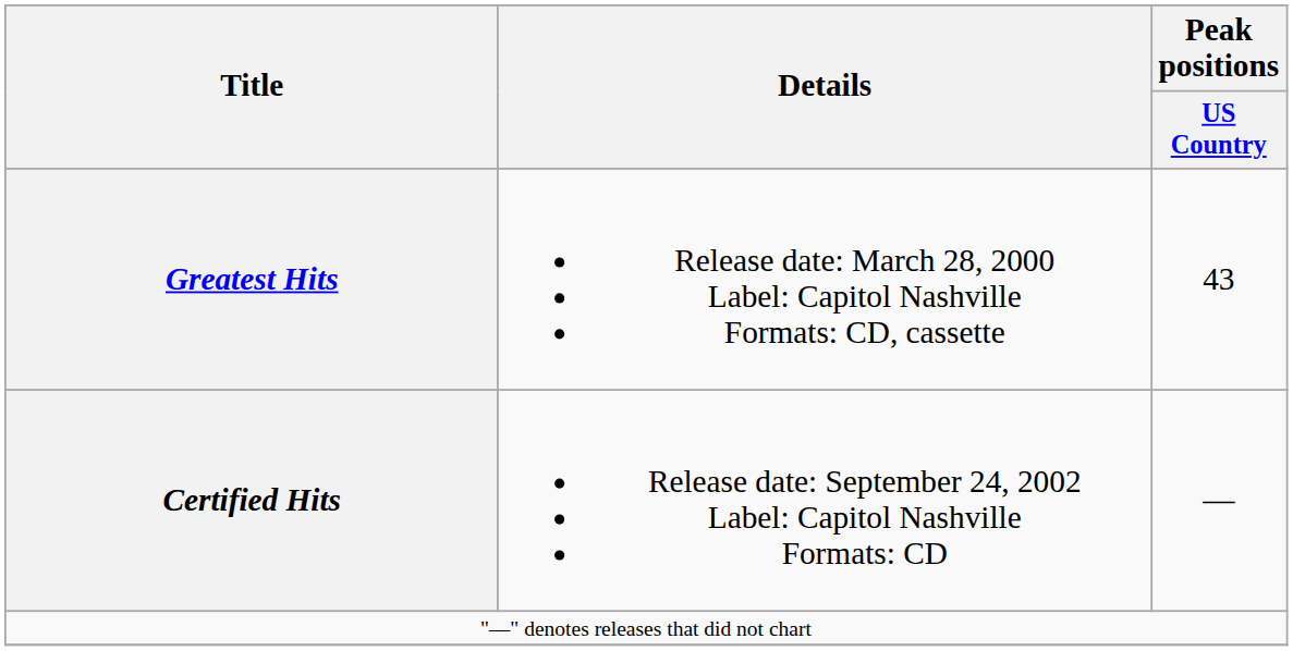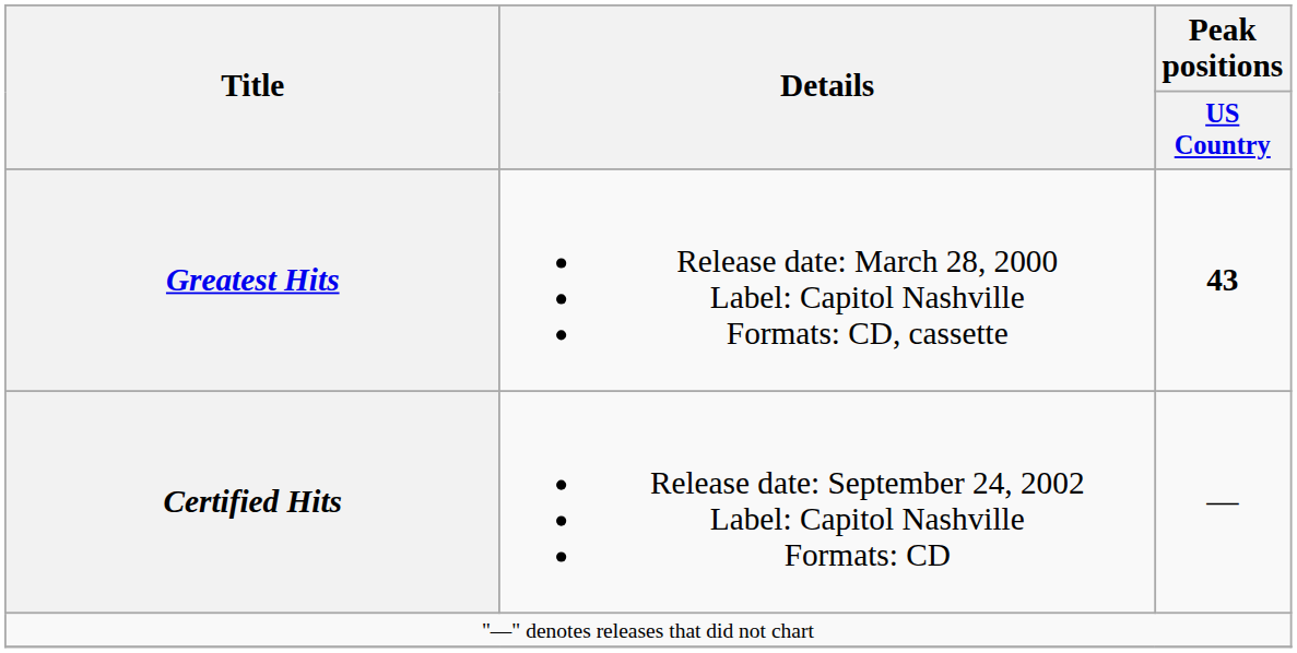Greatest Hits | Peak positions / US Country: normal -> bold
